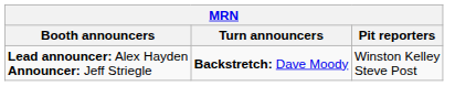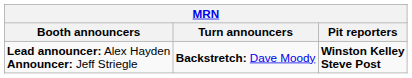Lead announcer: Alex Hayden Announcer: Jeff Striegle | Pit reporters: normal -> bold
